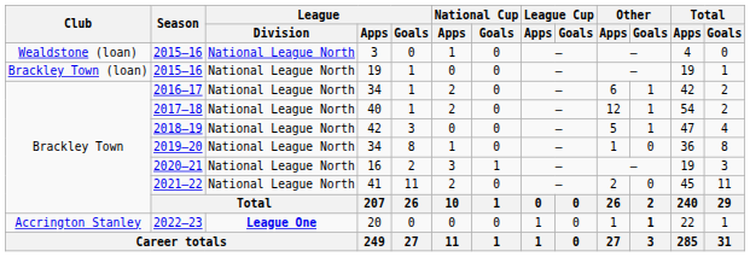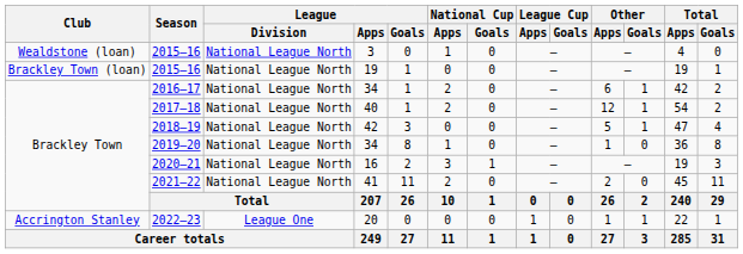2022–23 | League / Division: bold -> normal
2022–23 | Other / Goals: bold -> normal
